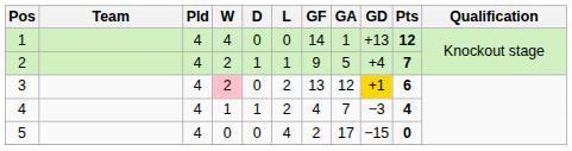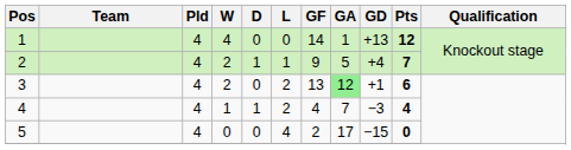3 | W: pink background -> no background
3 | GA: no background -> lightgreen background
3 | GD: gold background -> no background
